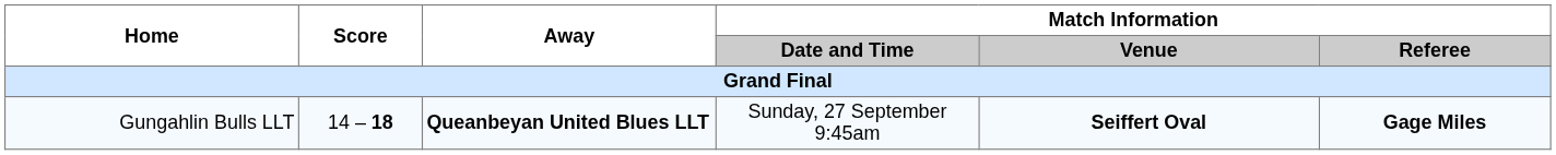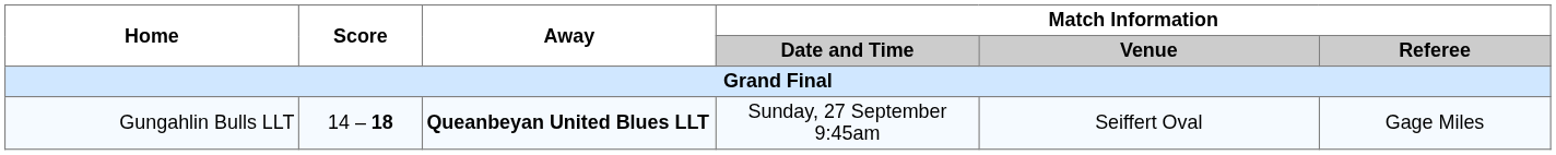Gungahlin Bulls LLT | Match Information / Venue: bold -> normal
Gungahlin Bulls LLT | Match Information / Referee: bold -> normal
